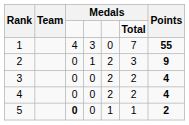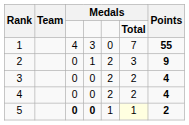5 | column 4: normal -> bold
5 | column 6: no background -> lightyellow background
